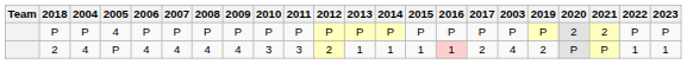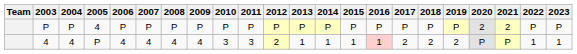columns swapped: 2003 <-> 2018
